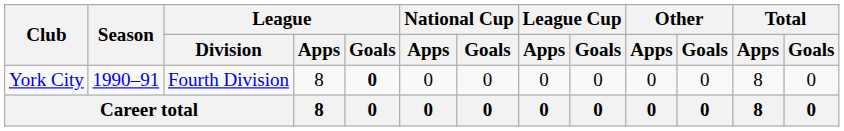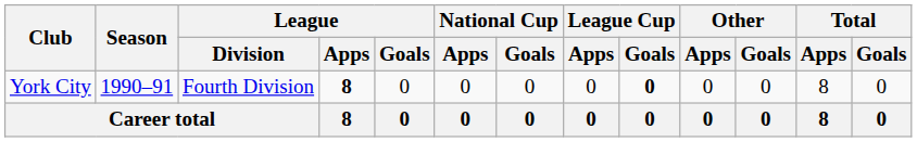York City | League / Apps: normal -> bold
York City | League / Goals: bold -> normal
York City | League Cup / Goals: normal -> bold
